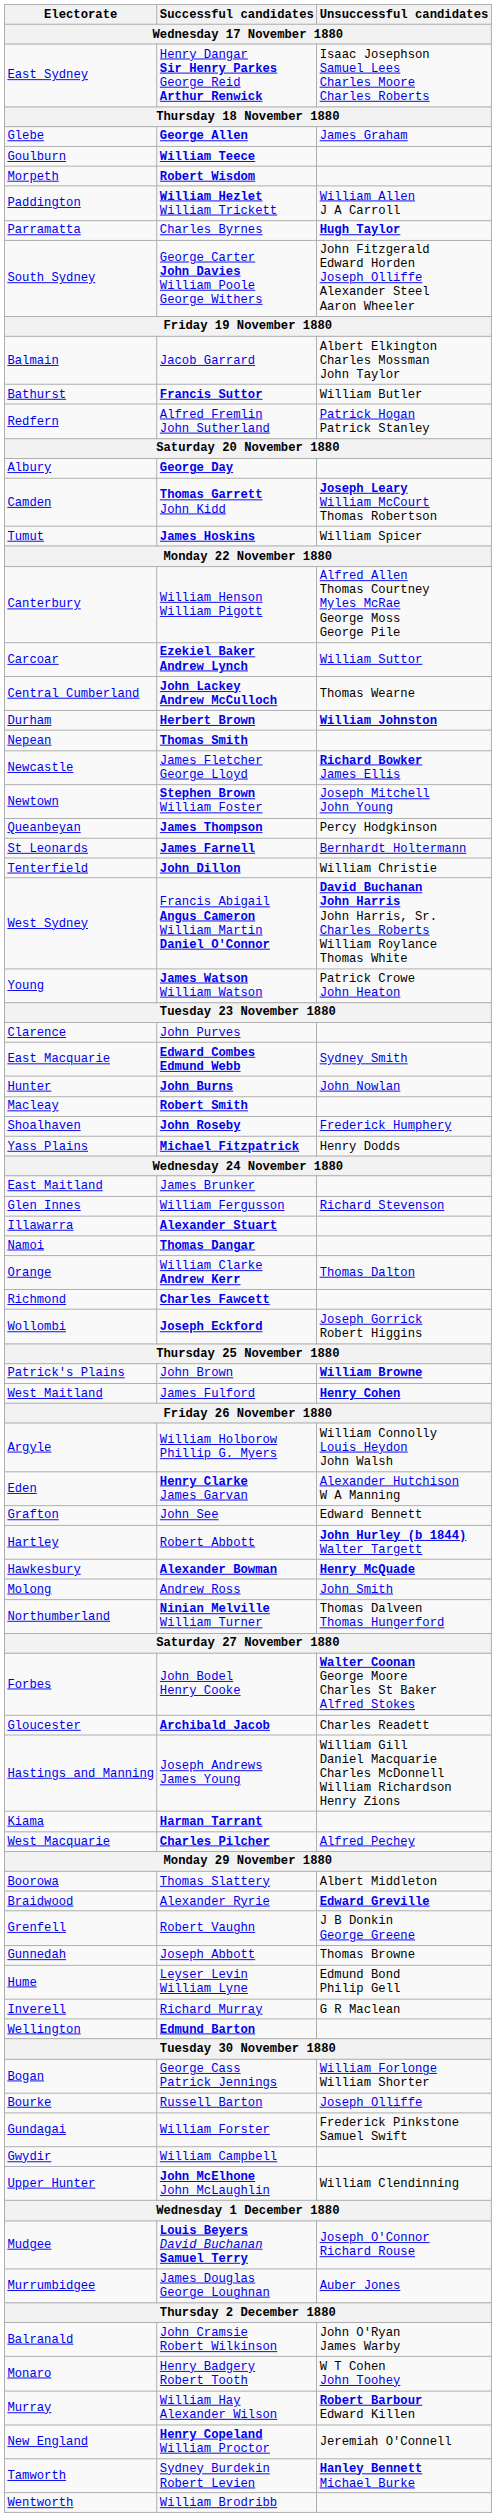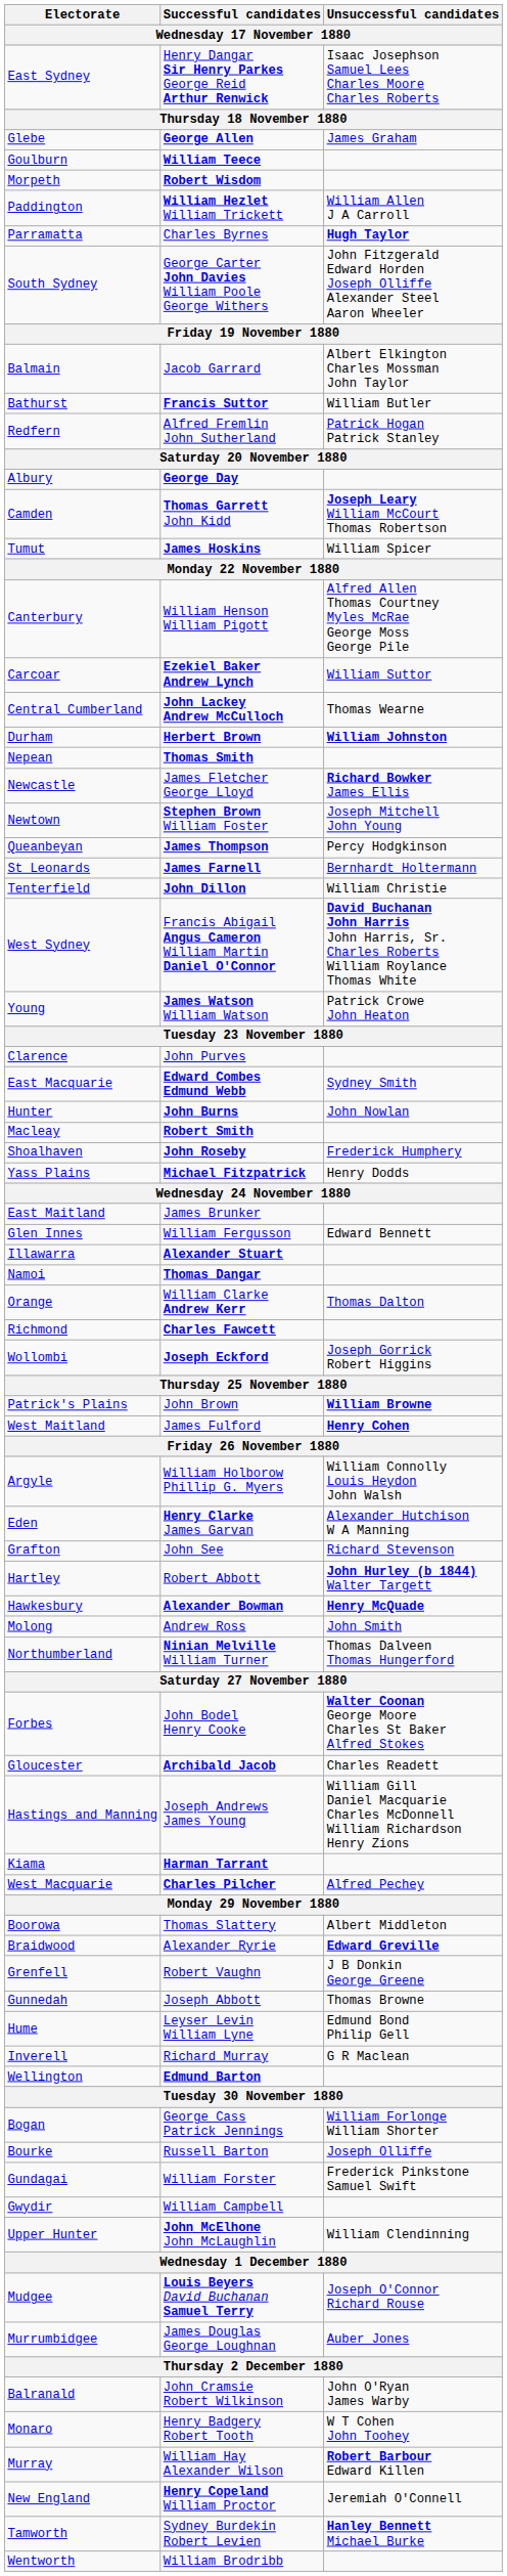Glen Innes | Unsuccessful candidates: Richard Stevenson -> Edward Bennett
Grafton | Unsuccessful candidates: Edward Bennett -> Richard Stevenson
